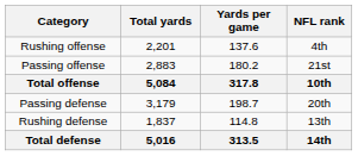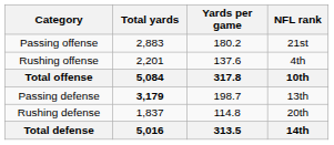rows swapped: Passing offense <-> Rushing offense
Passing defense | Total yards: normal -> bold
Passing defense | NFL rank: 20th -> 13th
Rushing defense | NFL rank: 13th -> 20th
